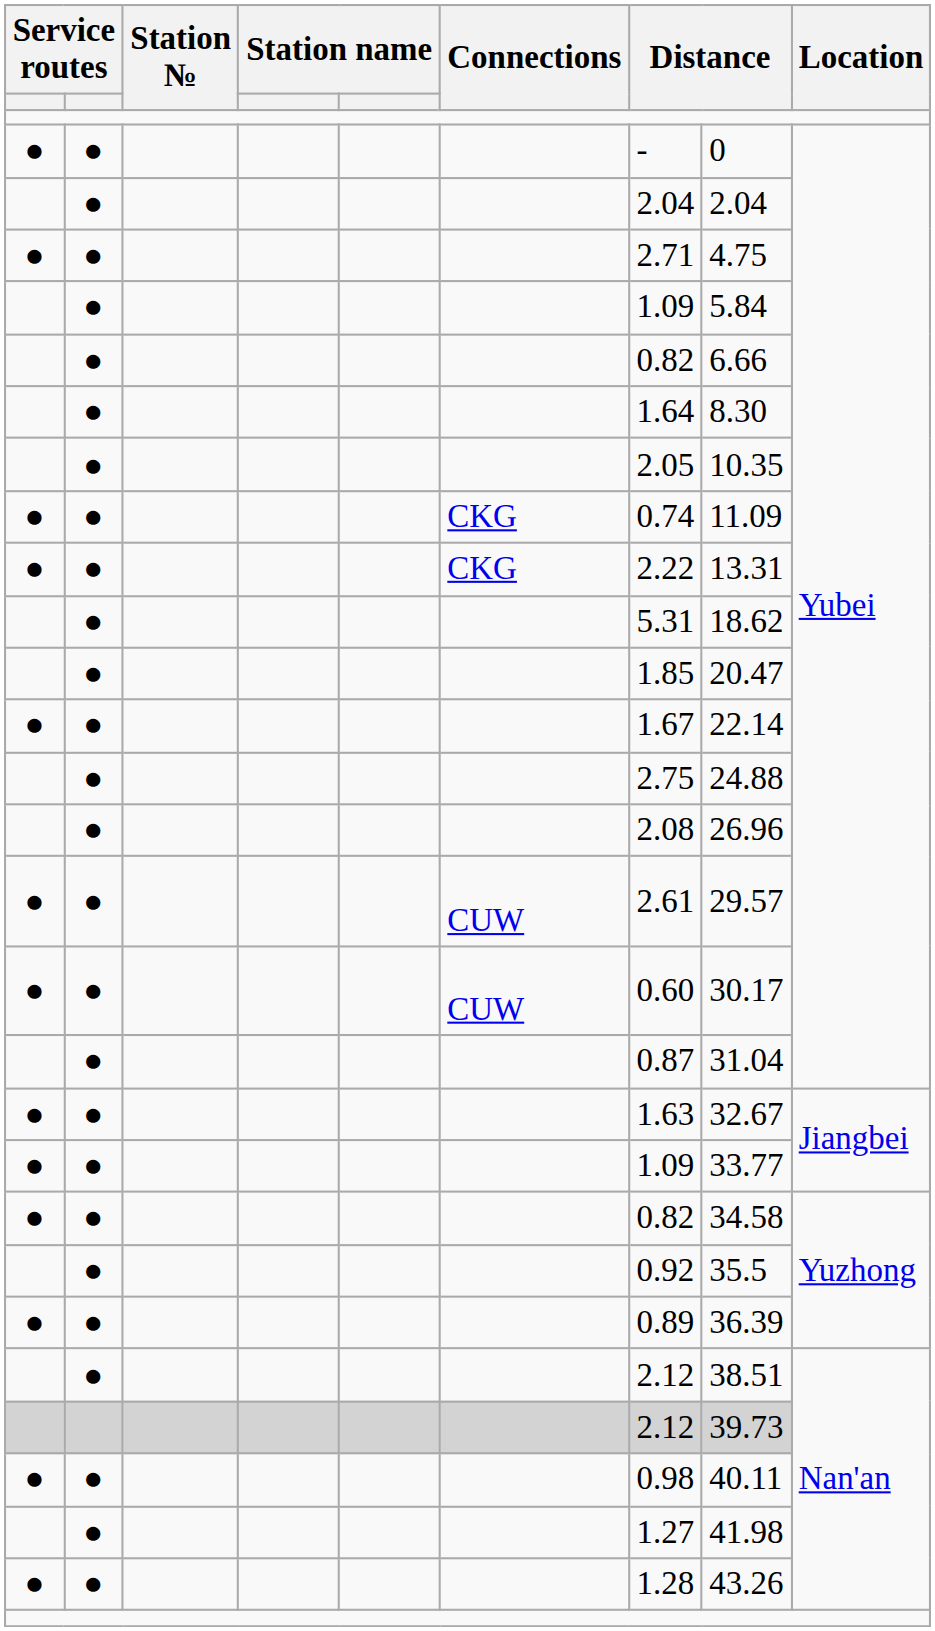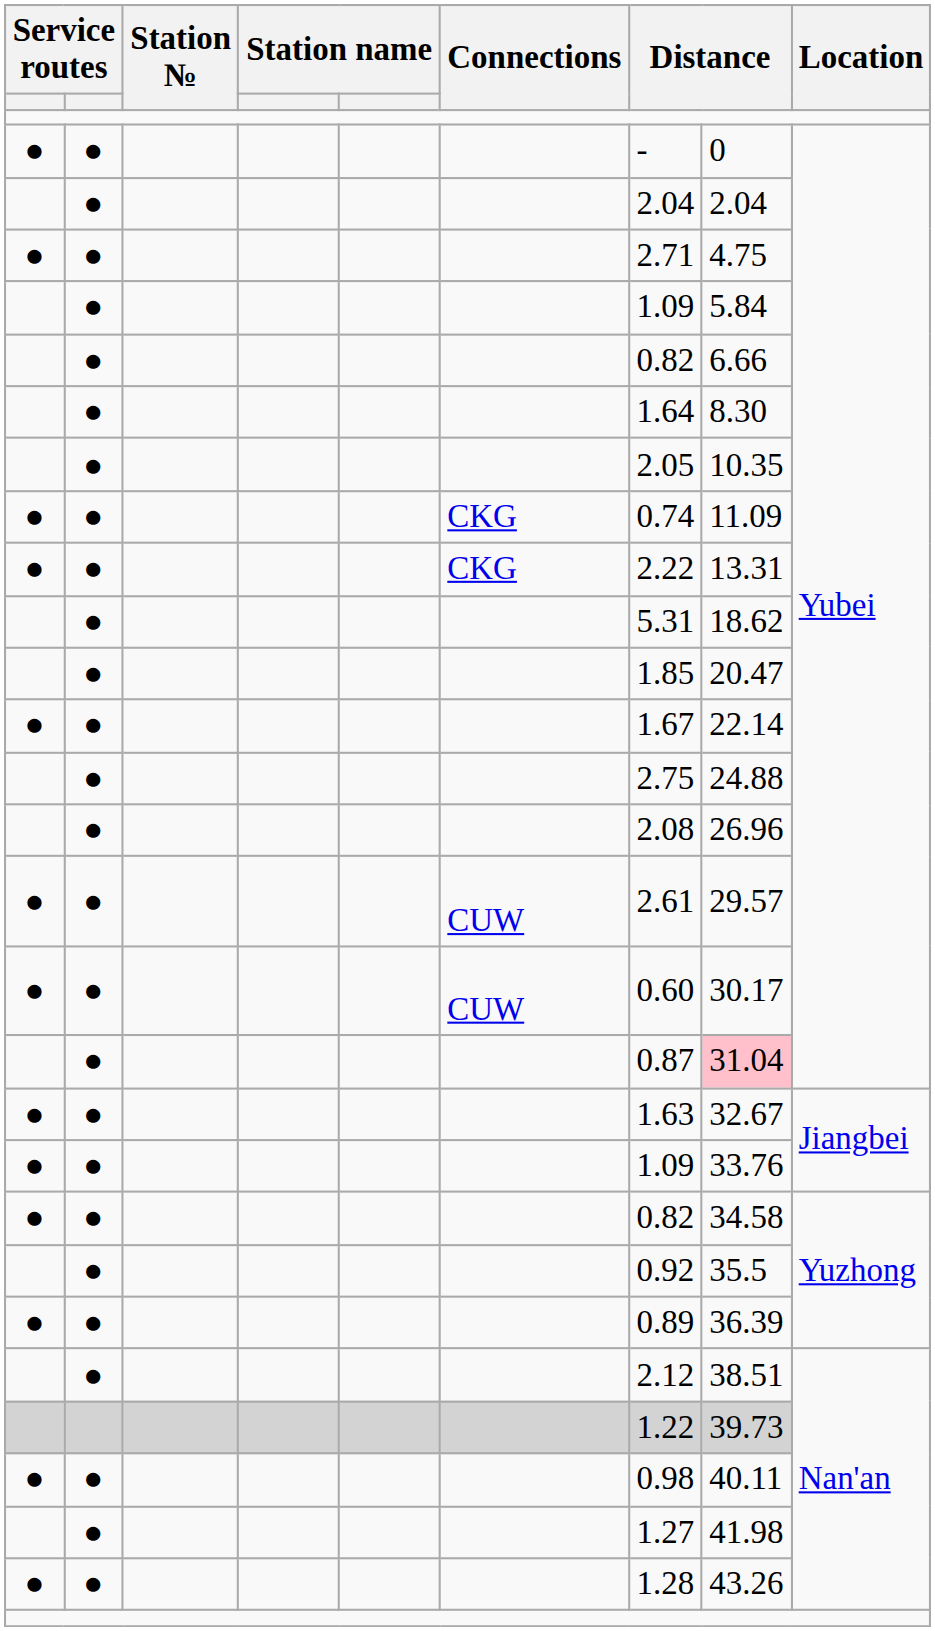row 20 | column 8: no background -> pink background
row 22 | column 8: 33.77 -> 33.76
row 27 | column 7: 2.12 -> 1.22
